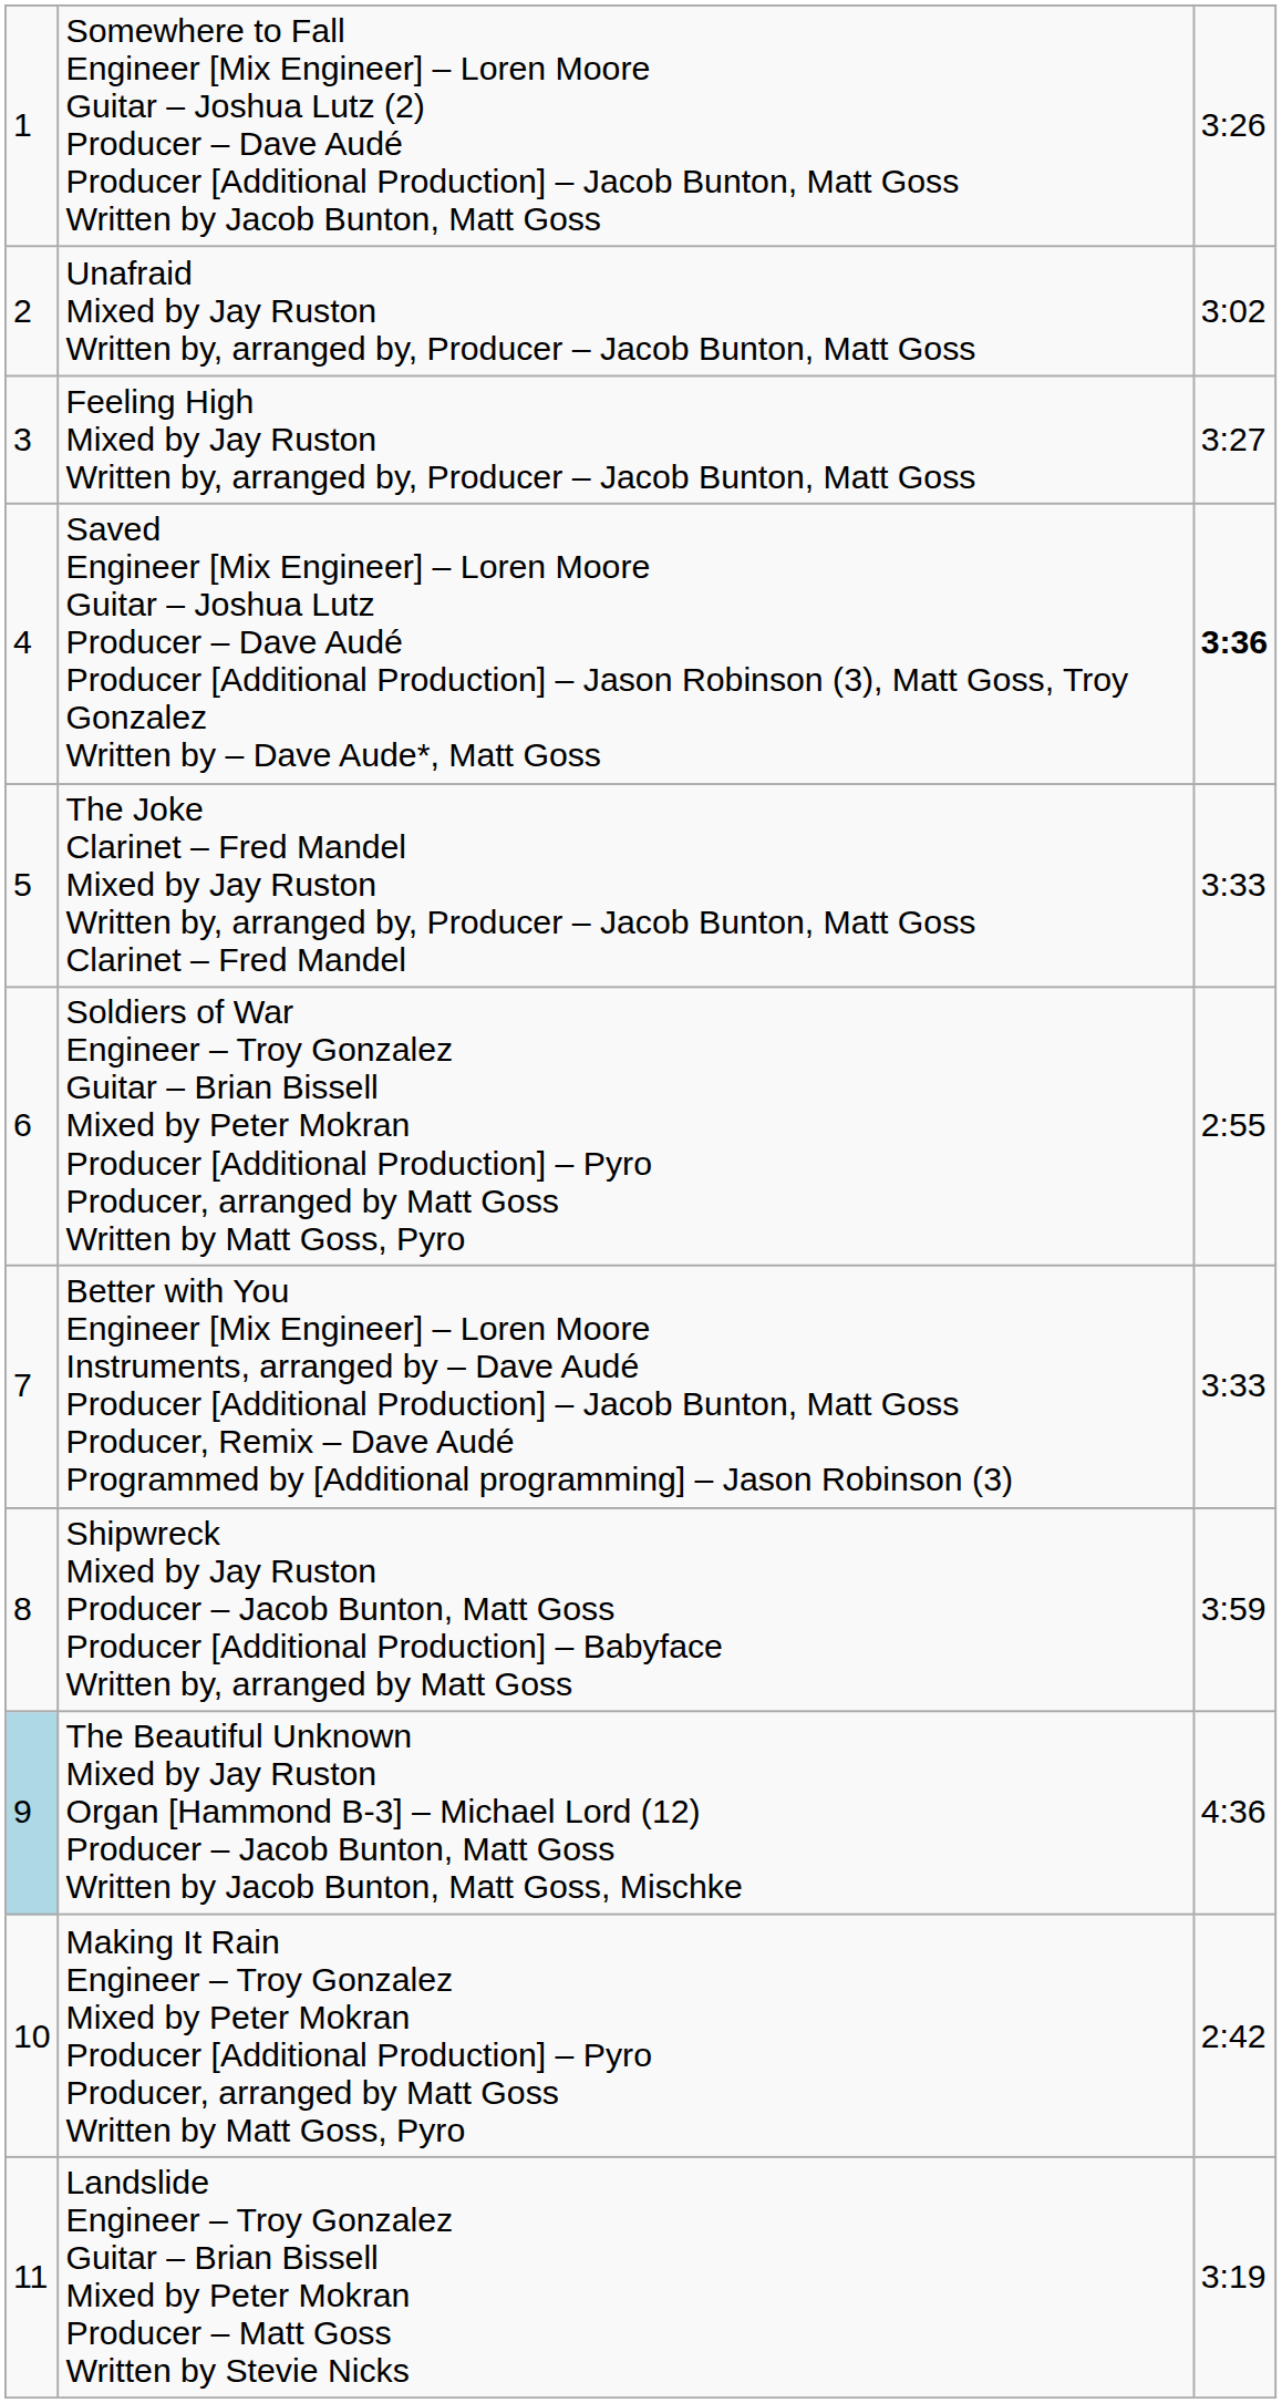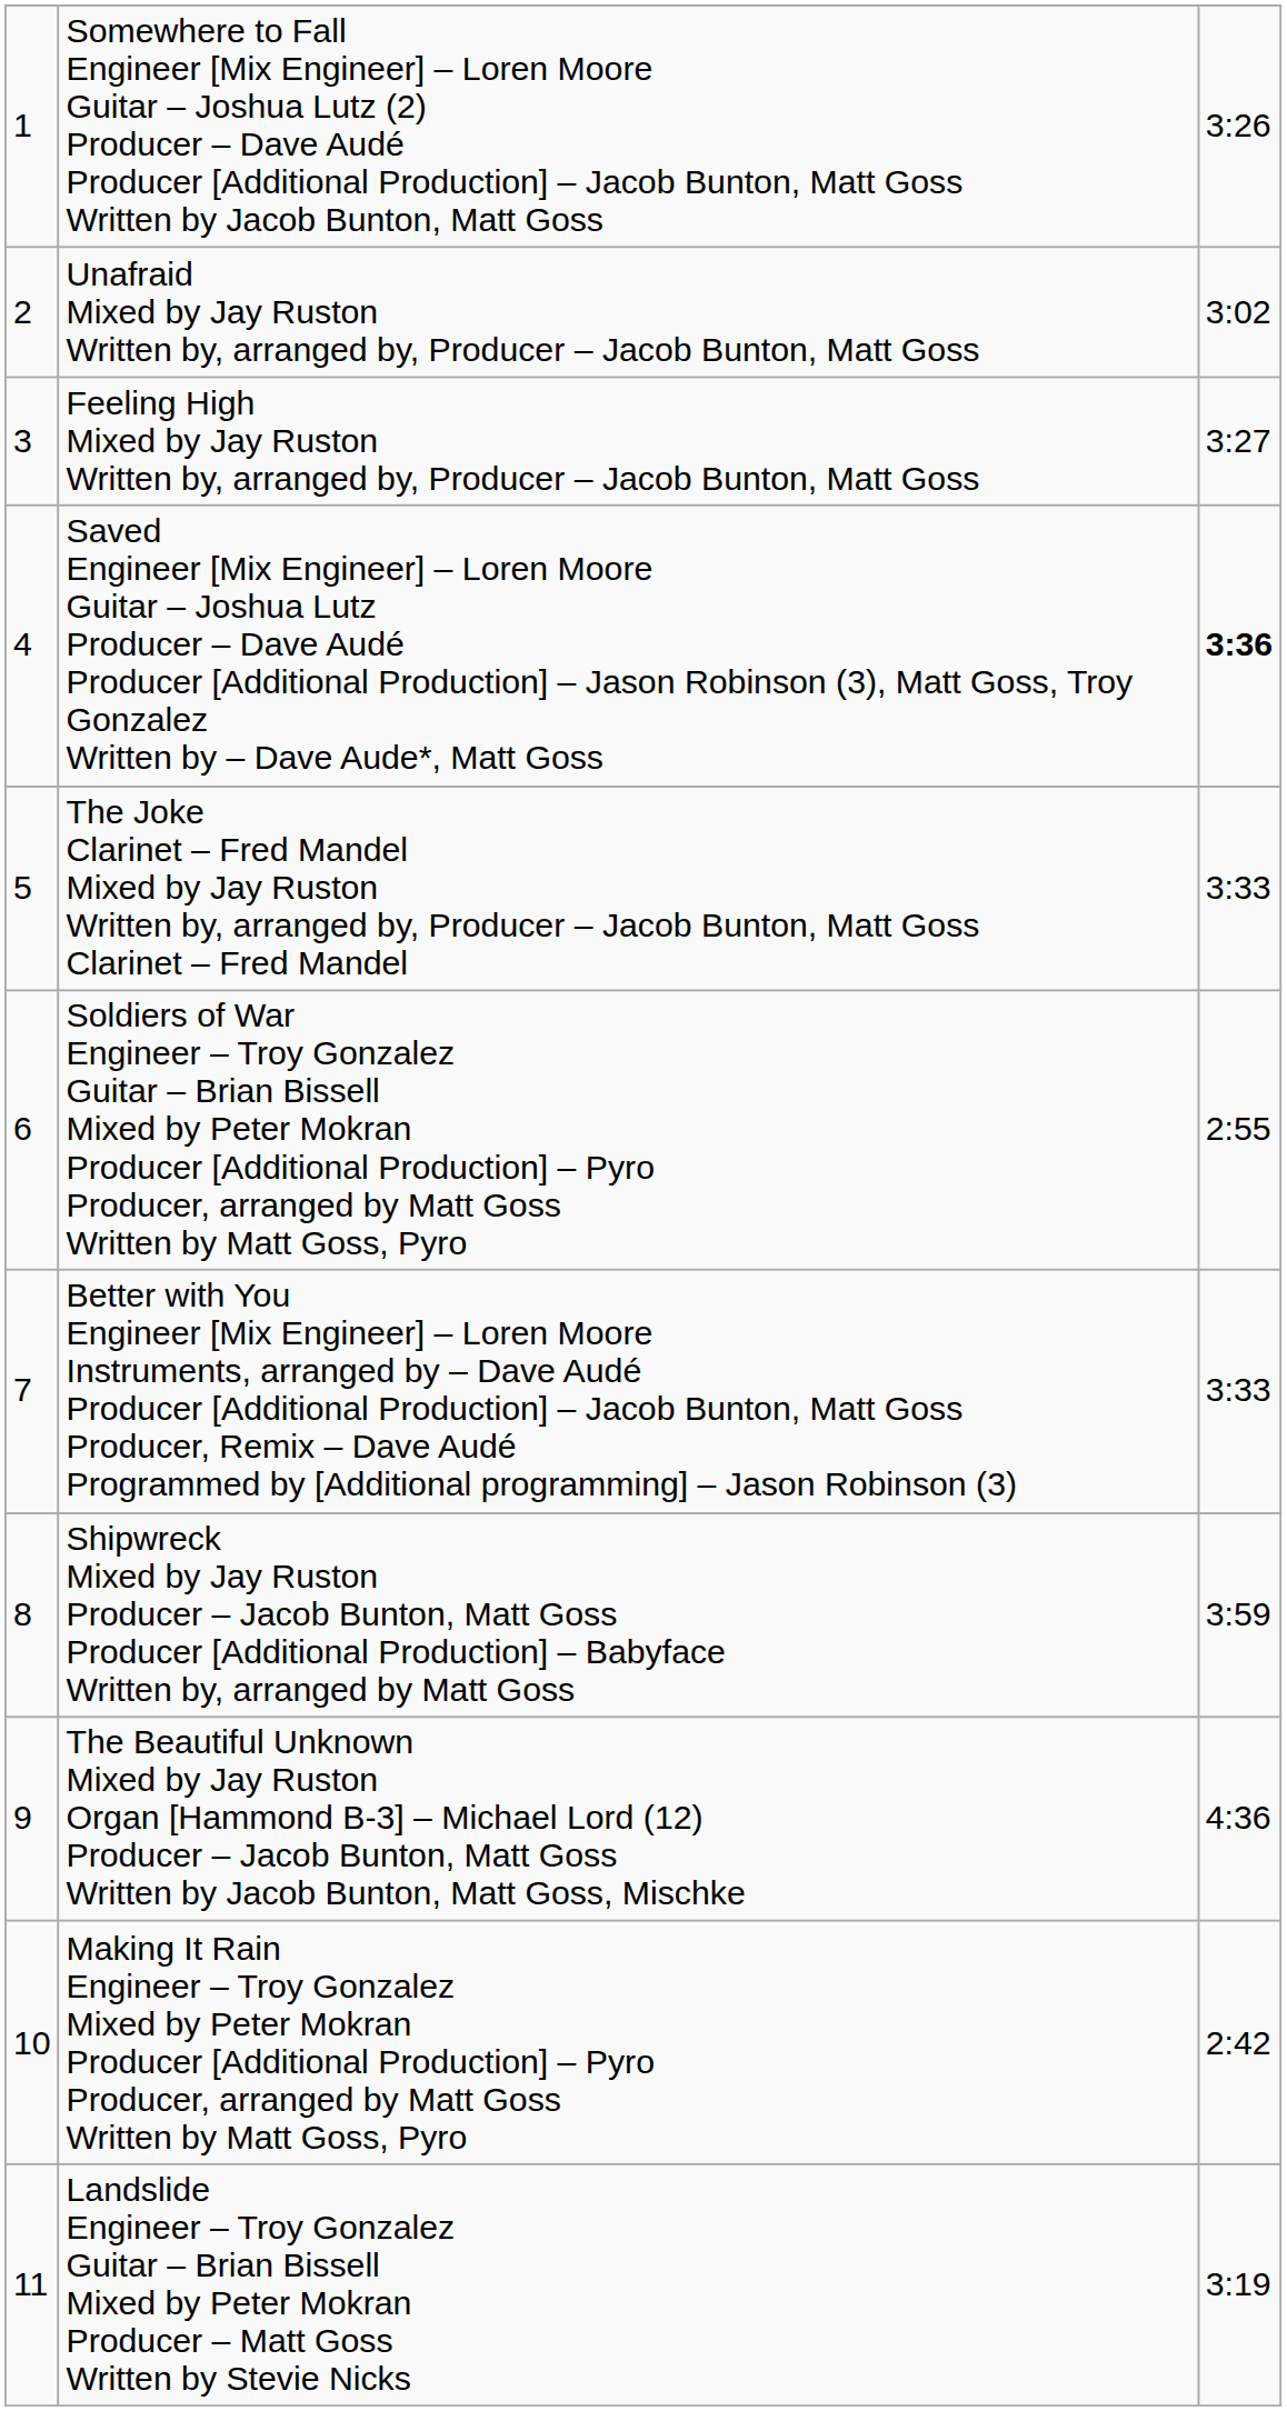row 9 | column 1: lightblue background -> no background
